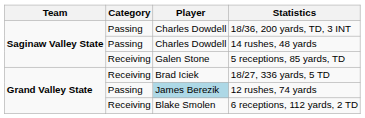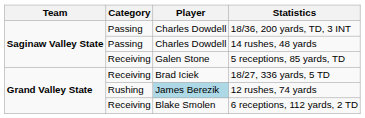12 rushes, 74 yards | Category: Passing -> Rushing
